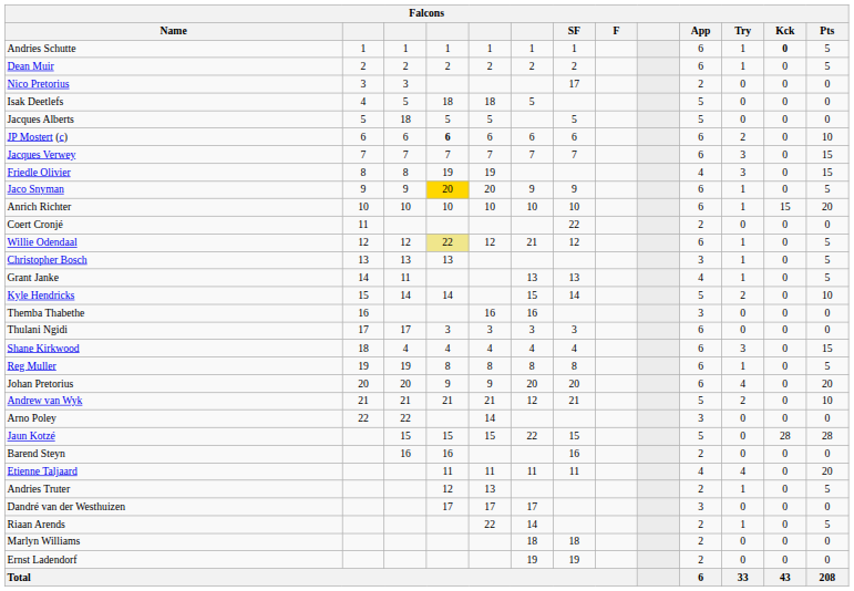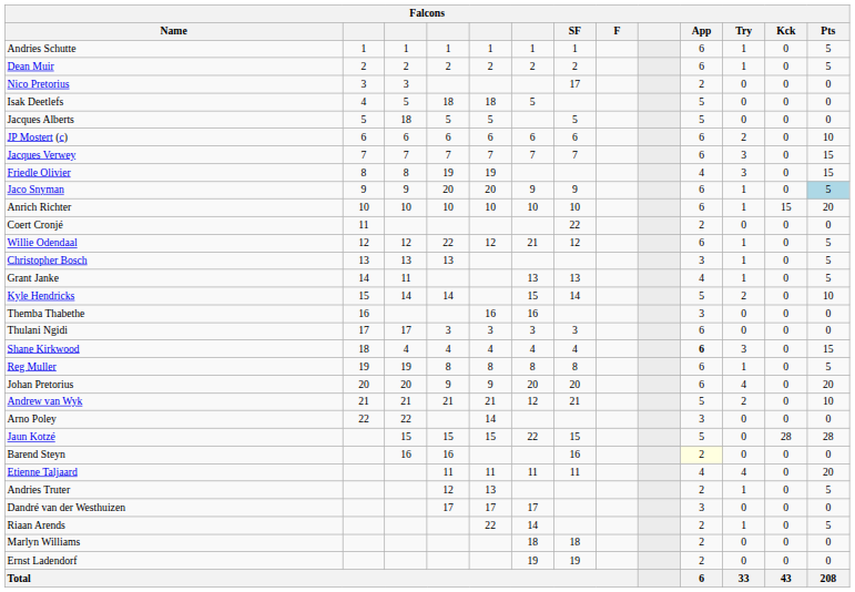Andries Schutte | Kck: bold -> normal
JP Mostert (c) | column 4: bold -> normal
Jaco Snyman | column 4: gold background -> no background
Jaco Snyman | Pts: no background -> lightblue background
Willie Odendaal | column 4: khaki background -> no background
Shane Kirkwood | App: normal -> bold
Barend Steyn | App: no background -> lightyellow background
